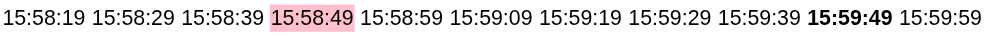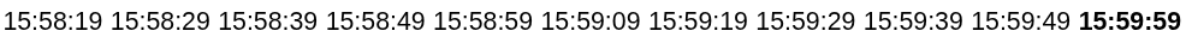15:58:19 | column 4: pink background -> no background
15:58:19 | column 10: bold -> normal
15:58:19 | column 11: normal -> bold
